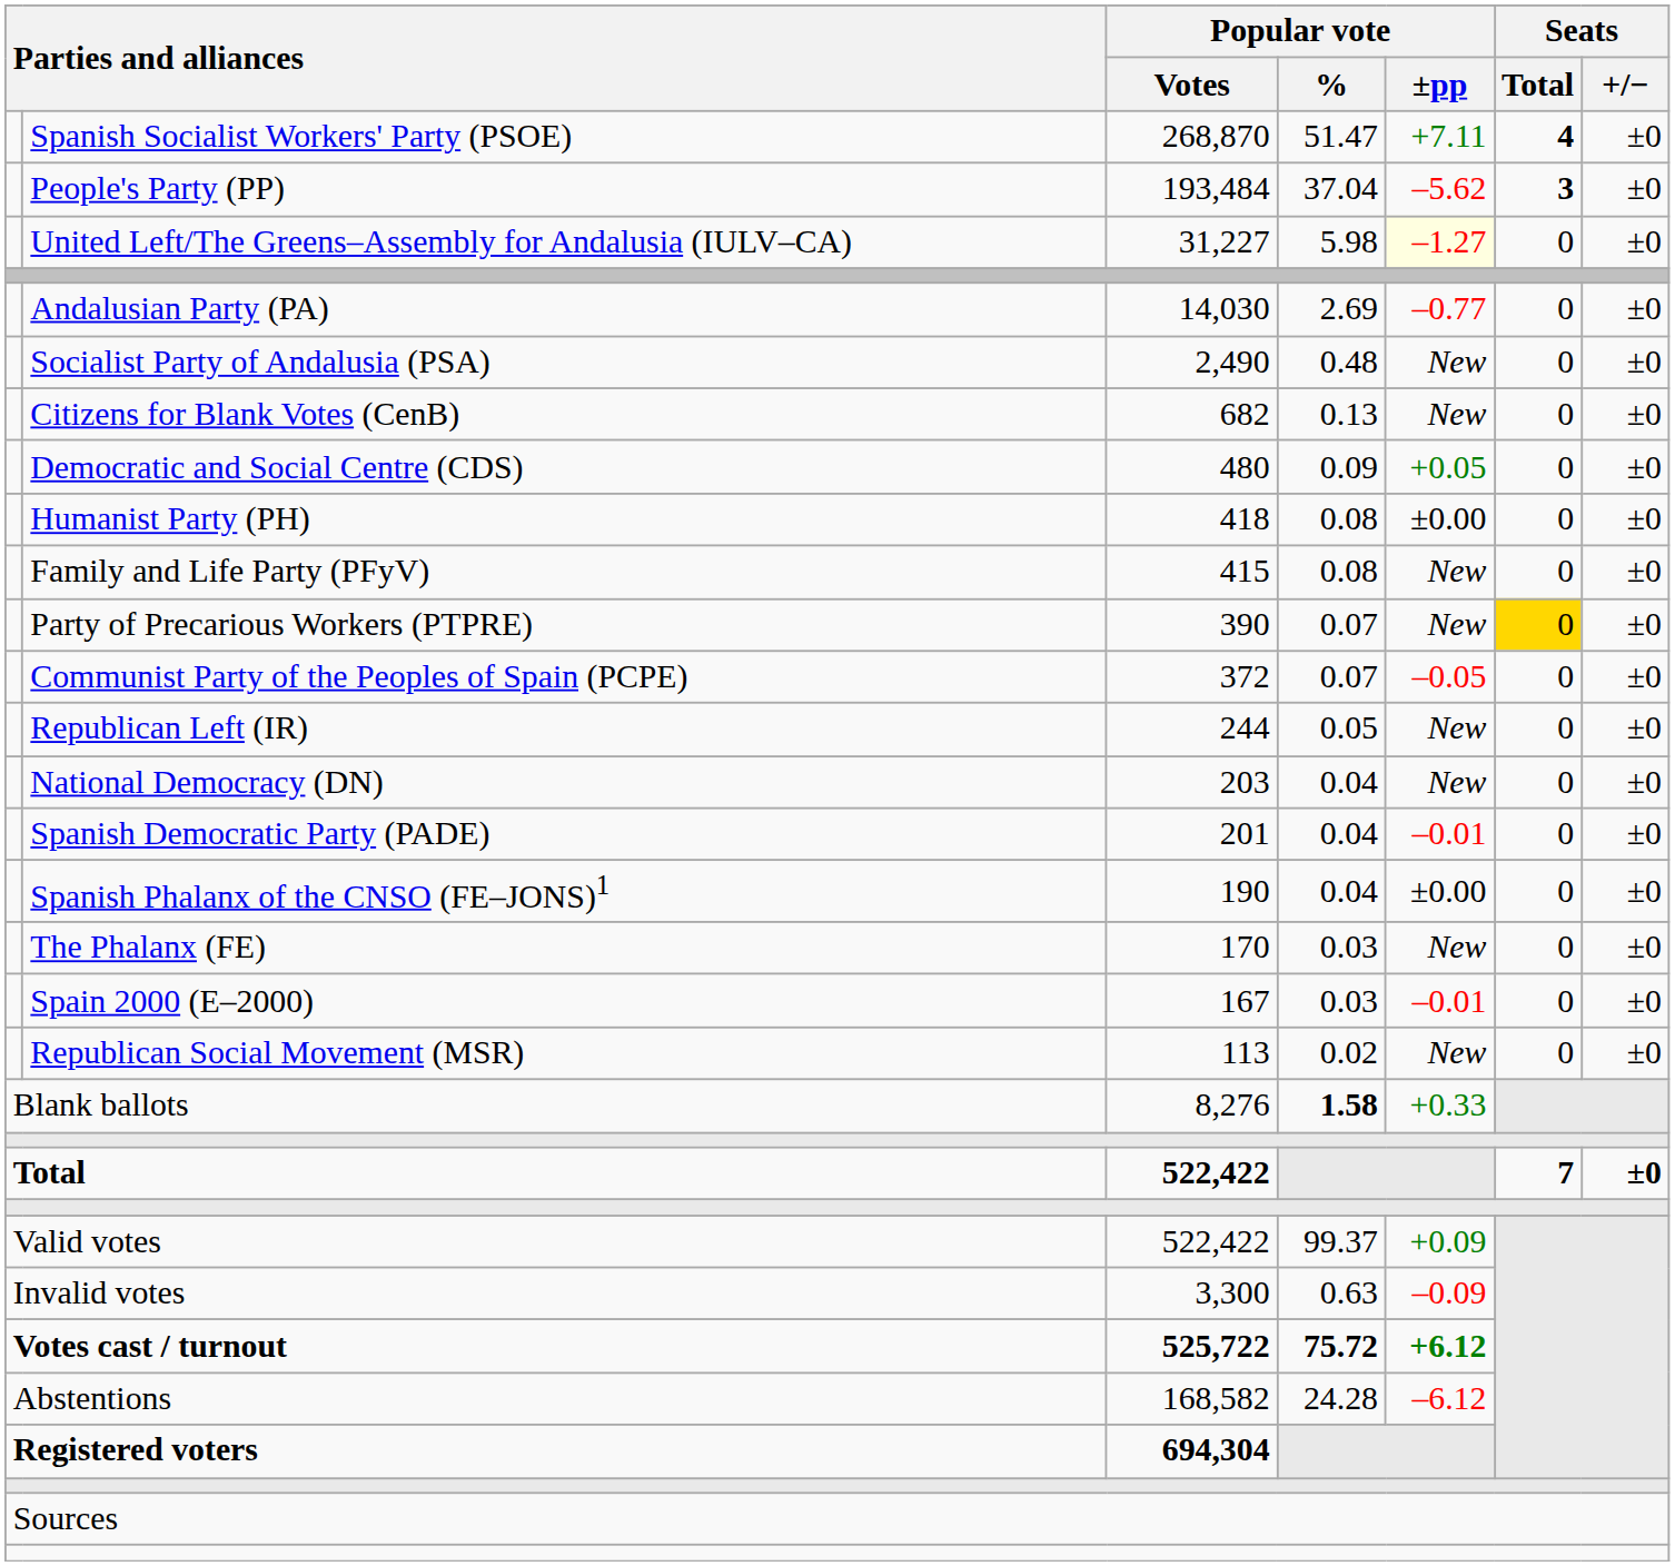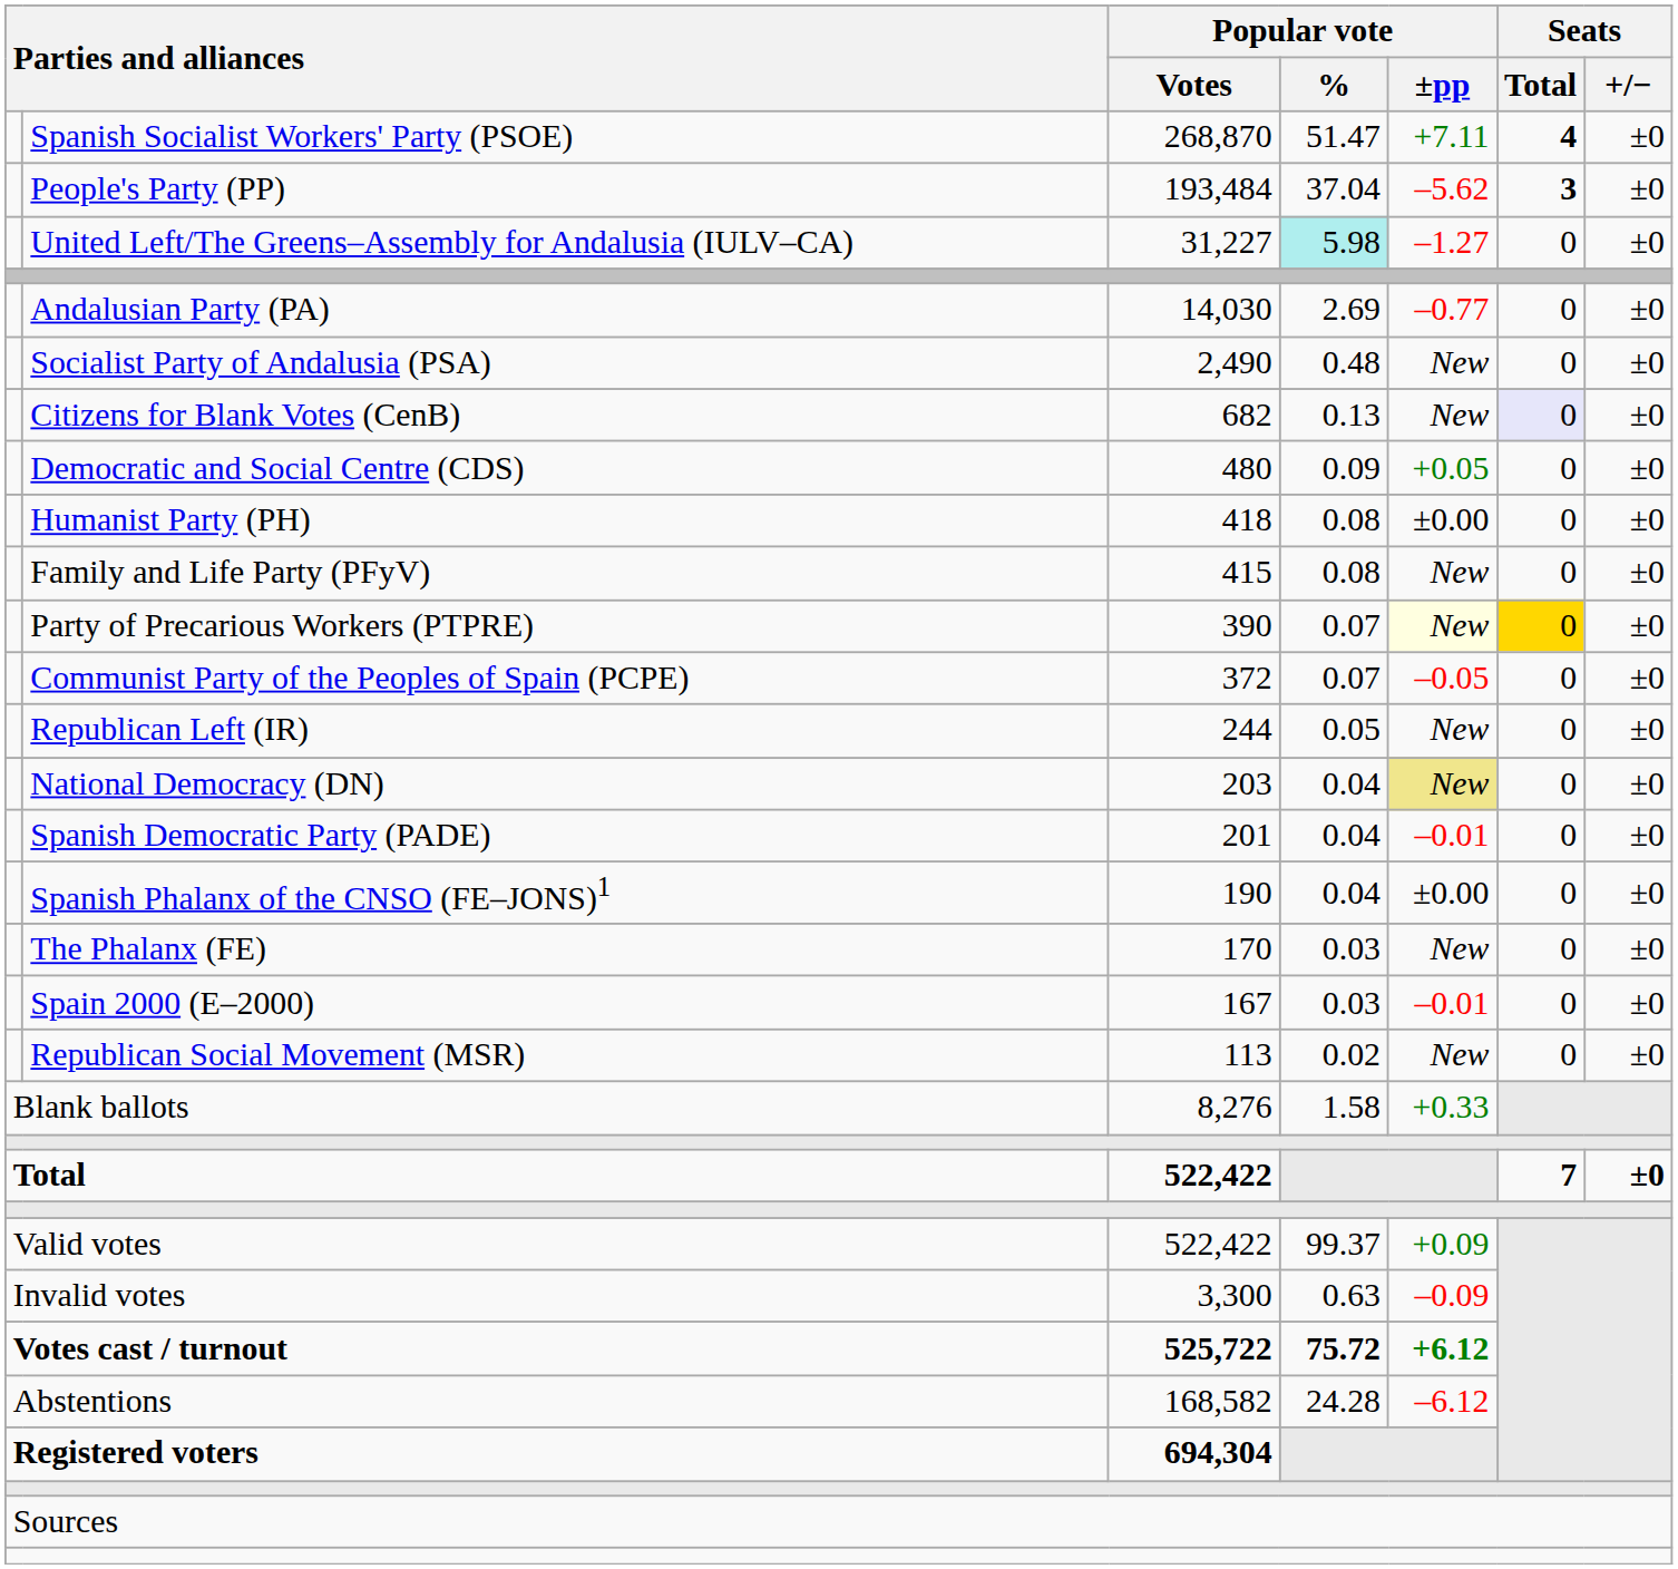United Left/The Greens–Assembly for Andalusia (IULV–CA) | Popular vote / %: no background -> paleturquoise background
United Left/The Greens–Assembly for Andalusia (IULV–CA) | Popular vote / ±pp: lightyellow background -> no background
Citizens for Blank Votes (CenB) | Seats / Total: no background -> lavender background
Party of Precarious Workers (PTPRE) | Popular vote / ±pp: no background -> lightyellow background
National Democracy (DN) | Popular vote / ±pp: no background -> khaki background
Blank ballots | Popular vote / %: bold -> normal
